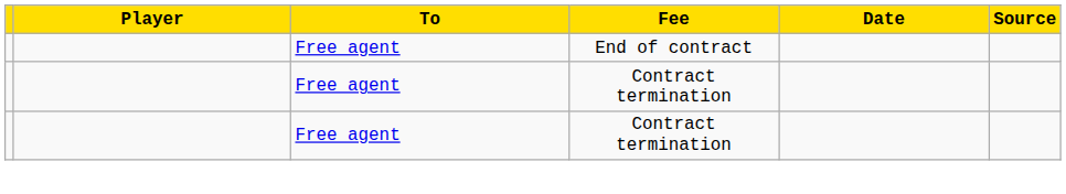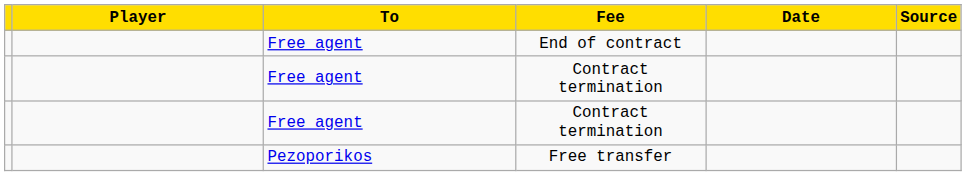+ row: Pezoporikos | Free transfer
